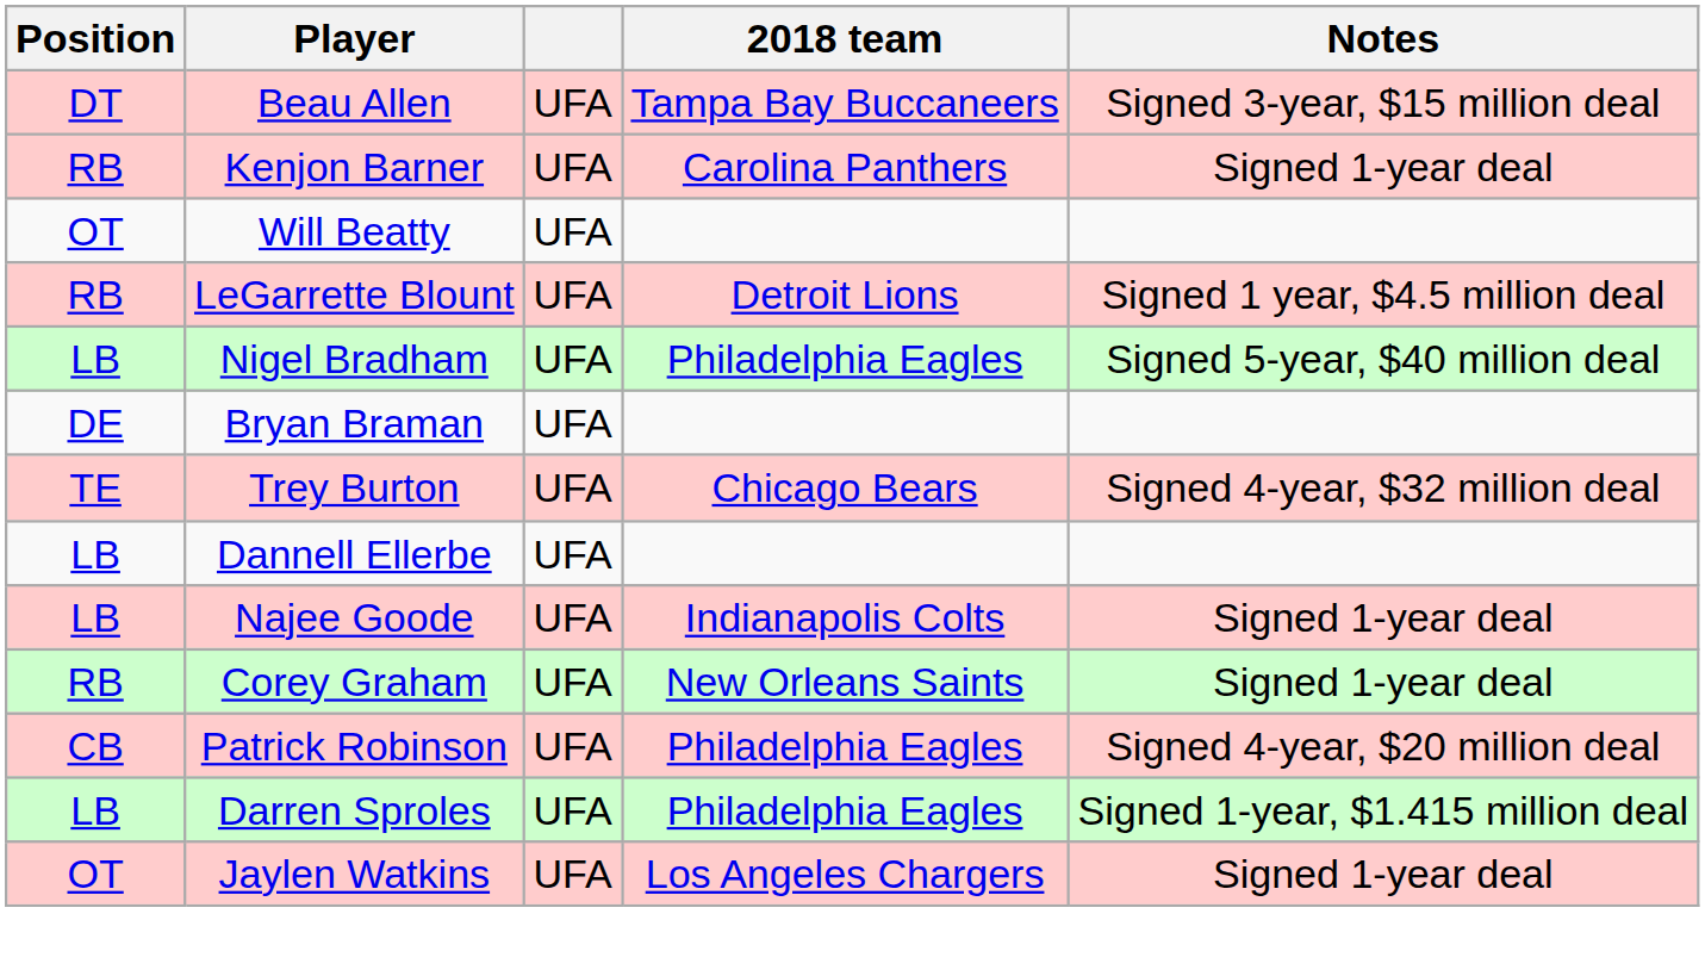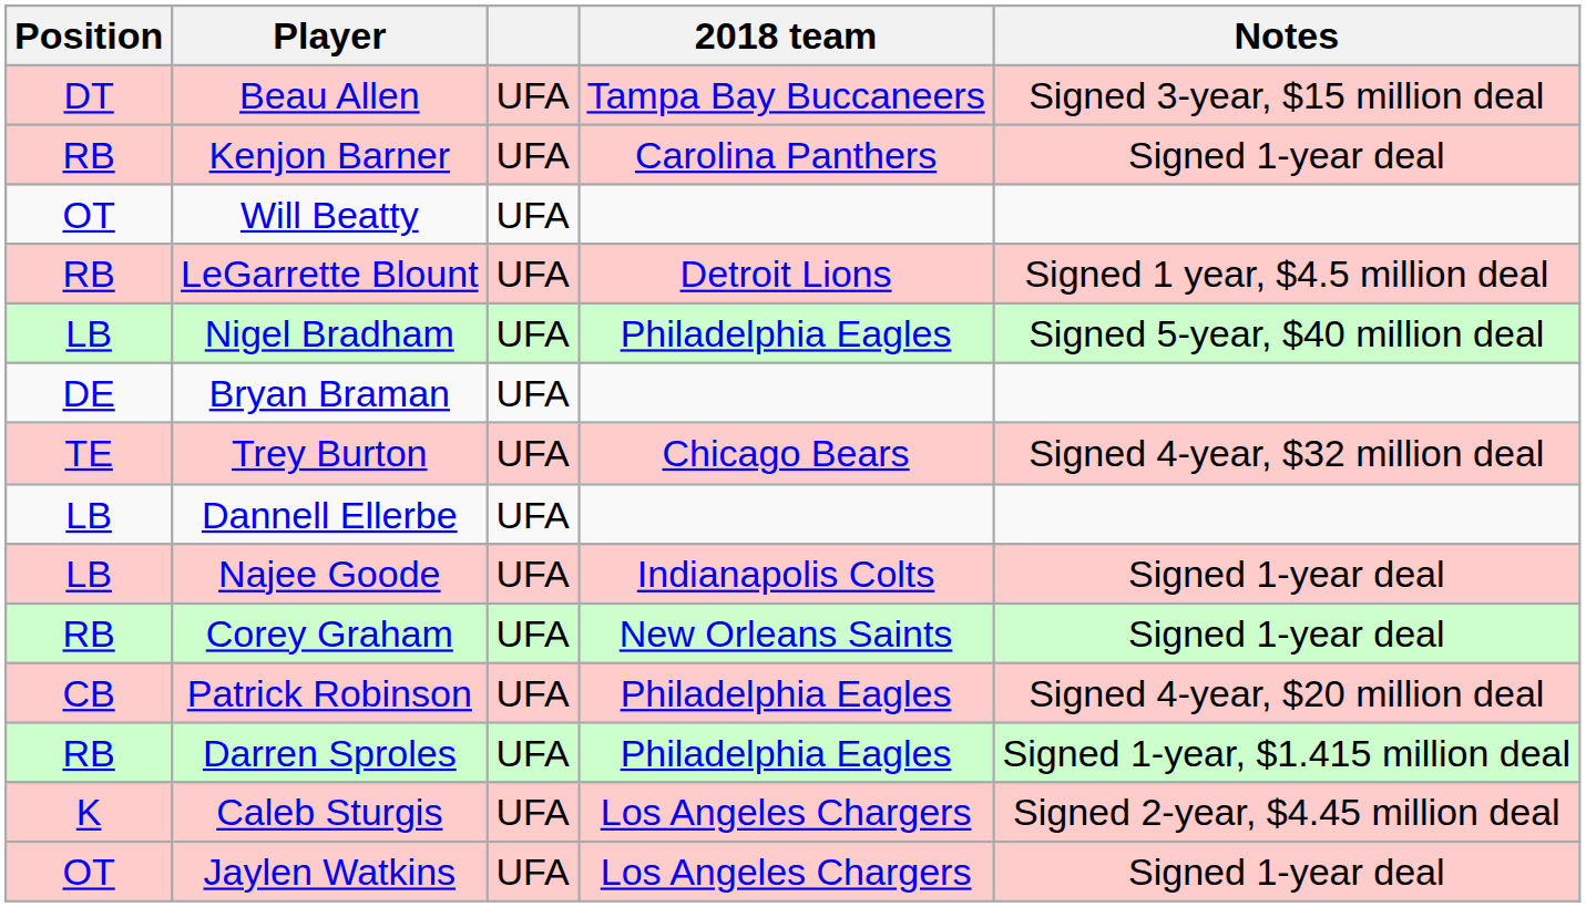Darren Sproles | Position: LB -> RB
+ row: K | Caleb Sturgis | UFA | Los Angeles Chargers | Signed 2-year, $4.45 million deal
